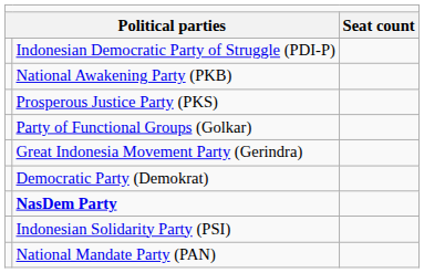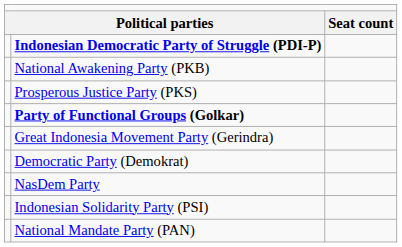Indonesian Democratic Party of Struggle (PDI-P) | column 2: normal -> bold
Party of Functional Groups (Golkar) | column 2: normal -> bold
NasDem Party | column 2: bold -> normal
